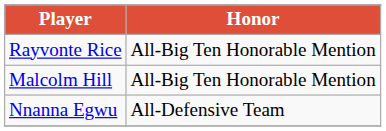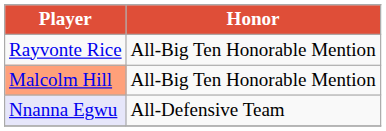row 3 | Player: no background -> lightsalmon background
row 4 | Player: no background -> lavender background
